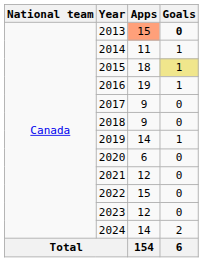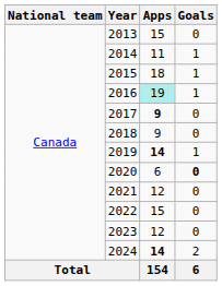2013 | Apps: lightsalmon background -> no background
2013 | Goals: bold -> normal
2015 | Goals: khaki background -> no background
2016 | Apps: no background -> paleturquoise background
2017 | Apps: normal -> bold
2019 | Apps: normal -> bold
2020 | Goals: normal -> bold
2024 | Apps: normal -> bold
